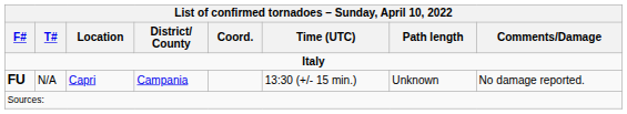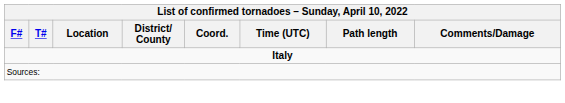- row: FU | N/A | Capri | Campania | 13:30 (+/- 15 min.) | Unknown | No damage reported.
